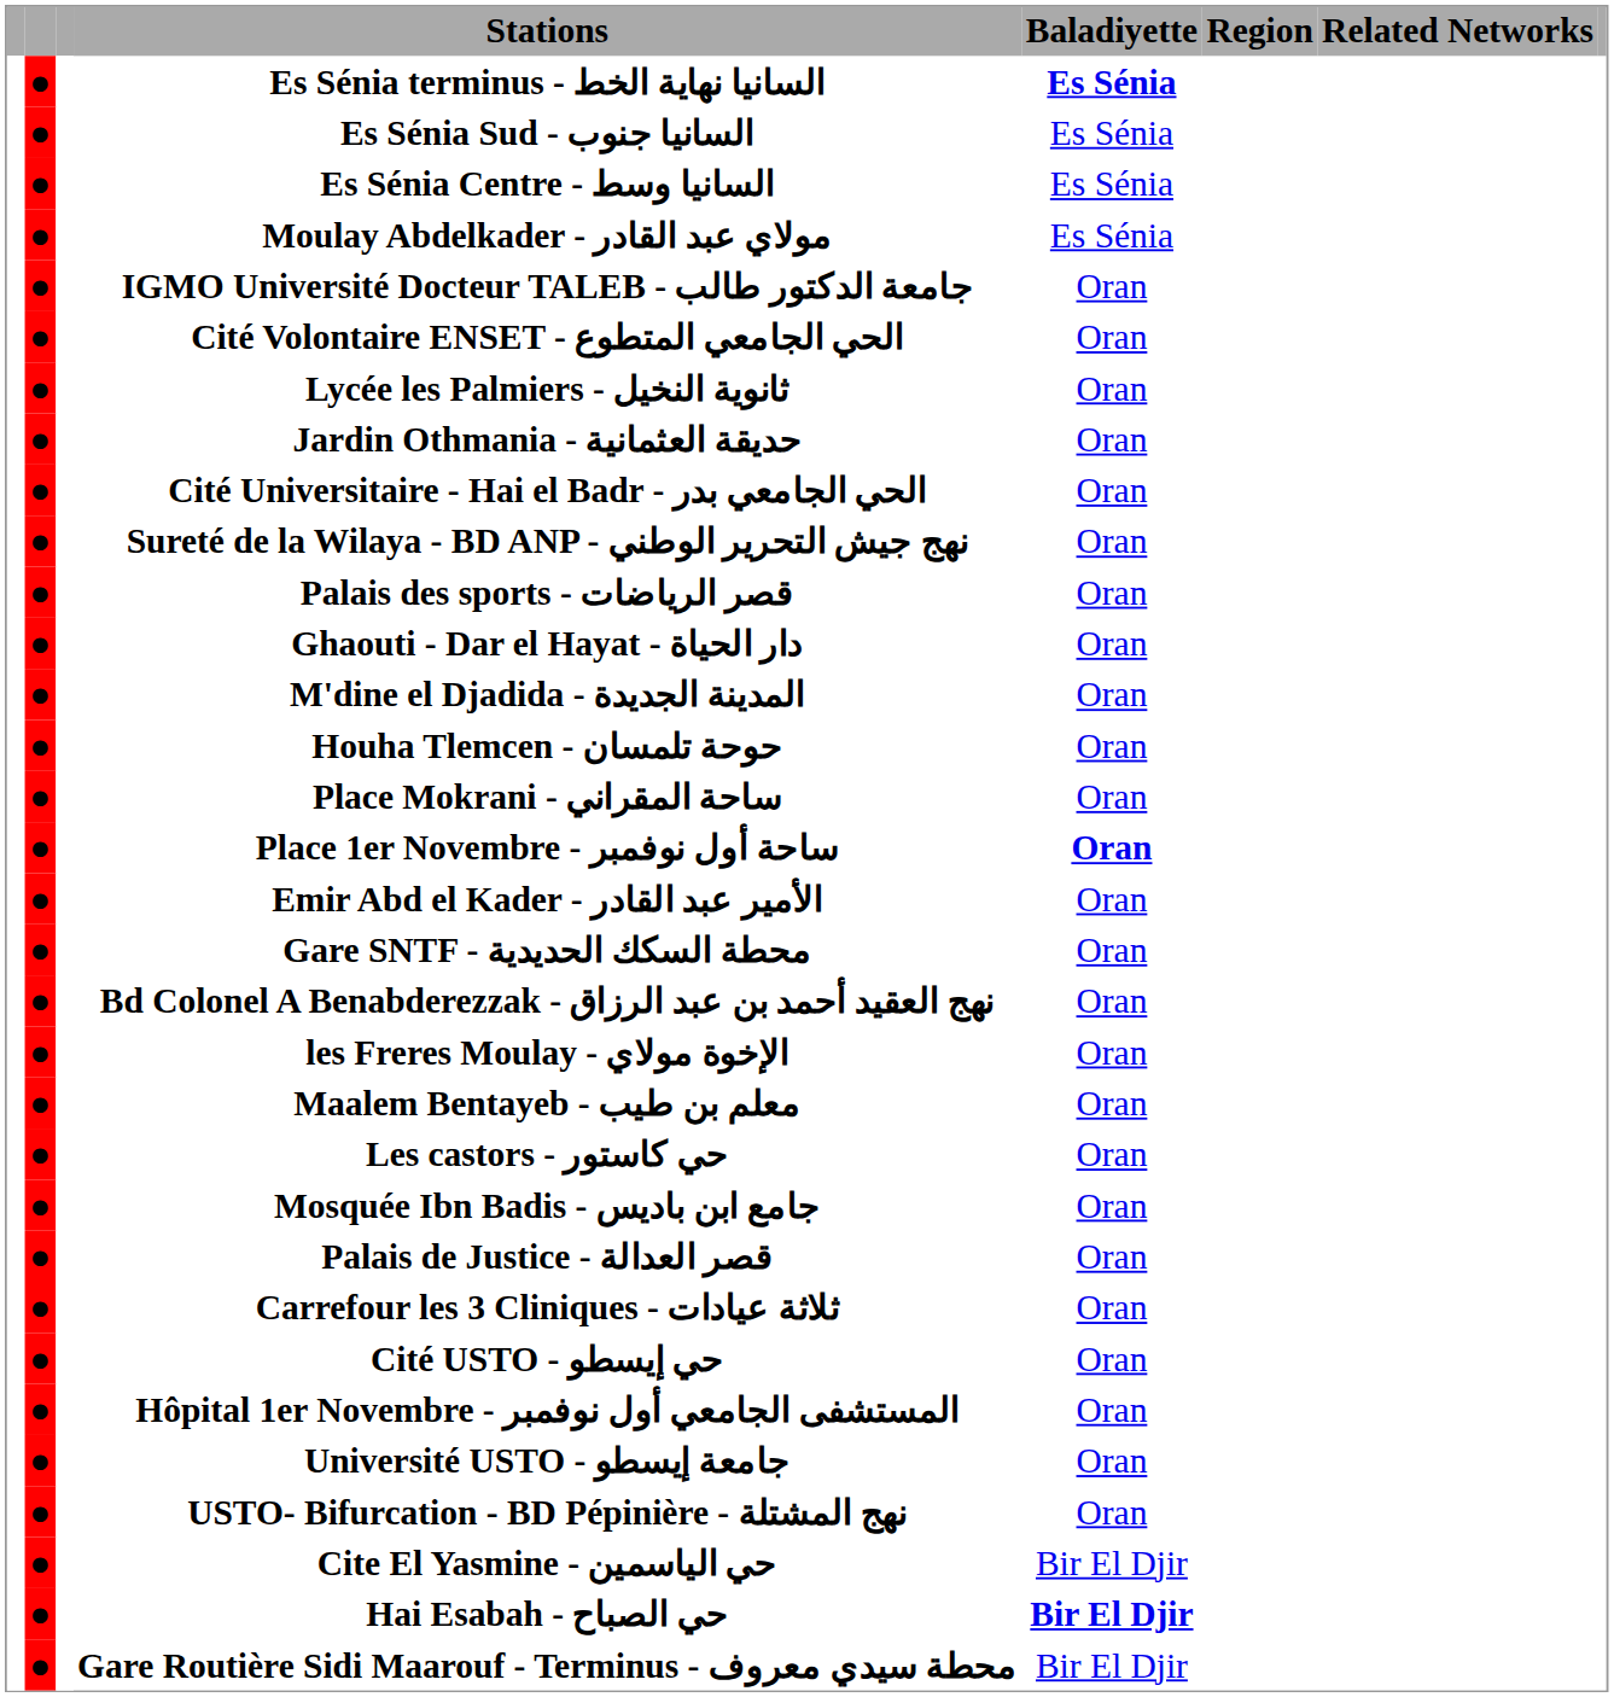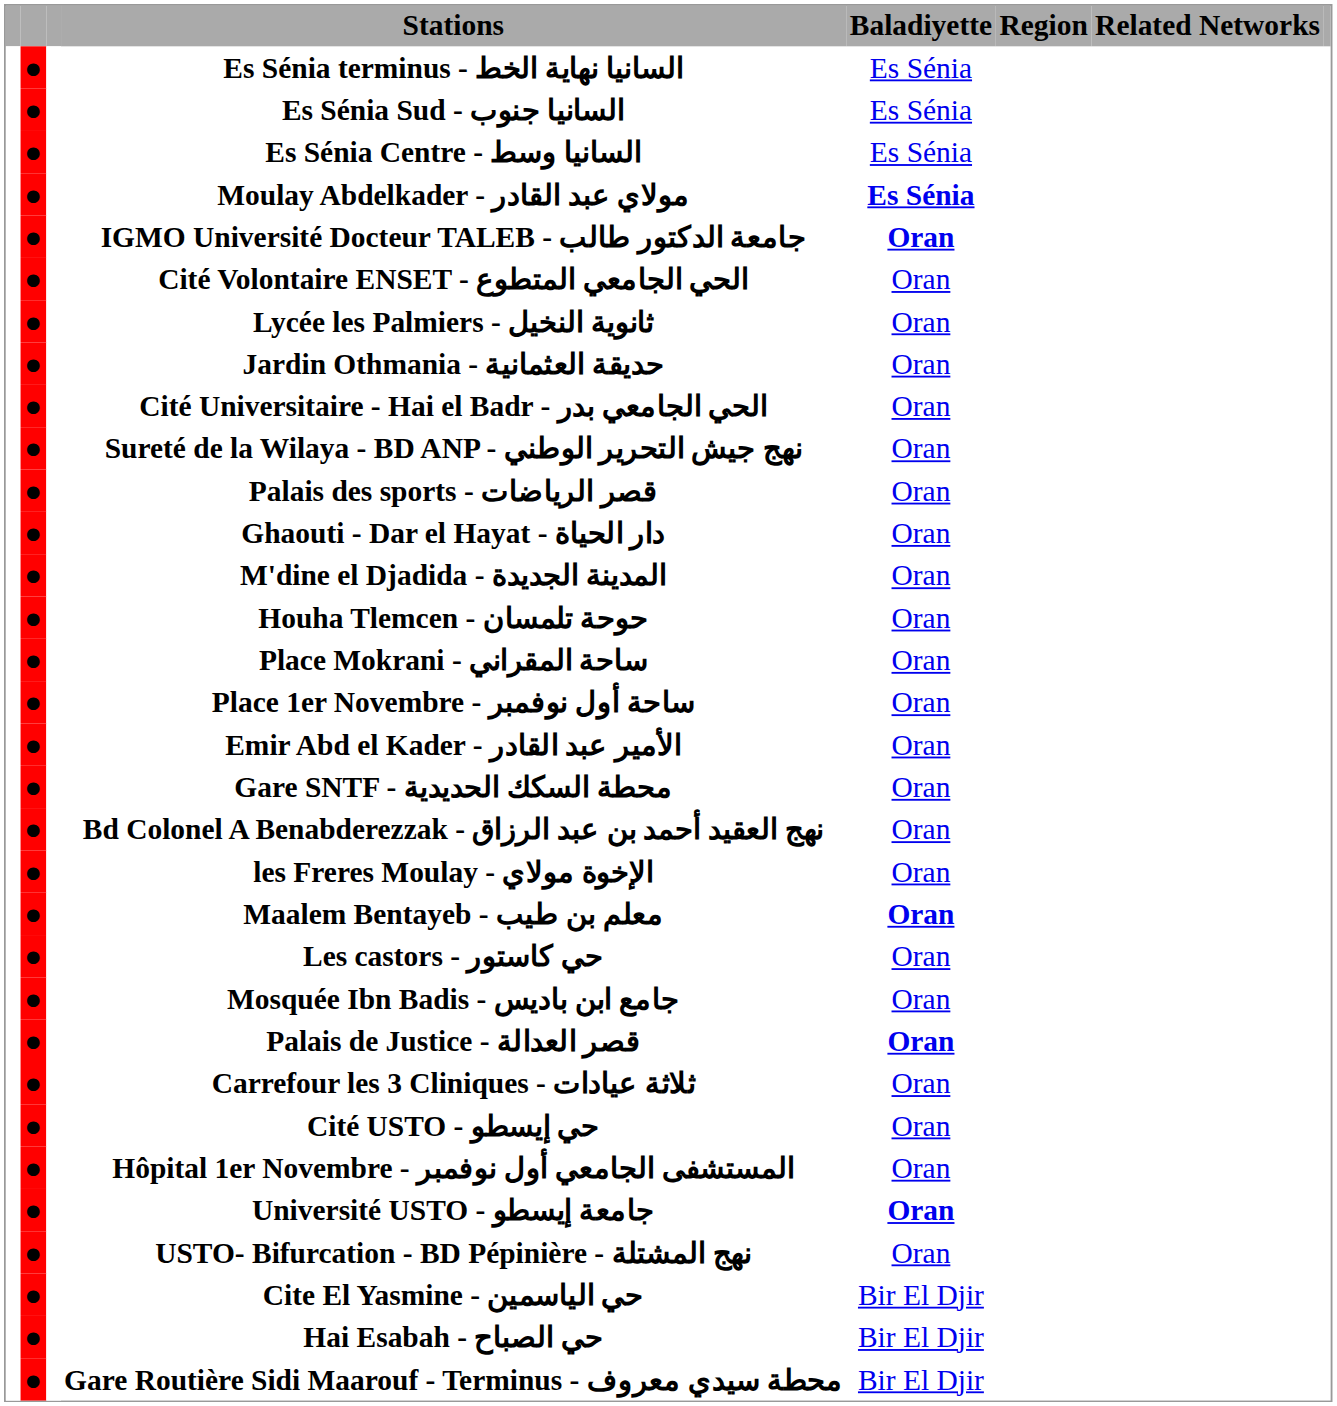Es Sénia terminus - السانيا نهاية الخط | Baladiyette: bold -> normal
Moulay Abdelkader - مولاي عبد القادر | Baladiyette: normal -> bold
IGMO Université Docteur TALEB - جامعة الدكتور طالب | Baladiyette: normal -> bold
Place 1er Novembre - ساحة أول نوفمبر | Baladiyette: bold -> normal
Maalem Bentayeb - معلم بن طيب | Baladiyette: normal -> bold
Palais de Justice - قصر العدالة | Baladiyette: normal -> bold
Université USTO - جامعة إيسطو | Baladiyette: normal -> bold
Hai Esabah - حي الصباح | Baladiyette: bold -> normal
